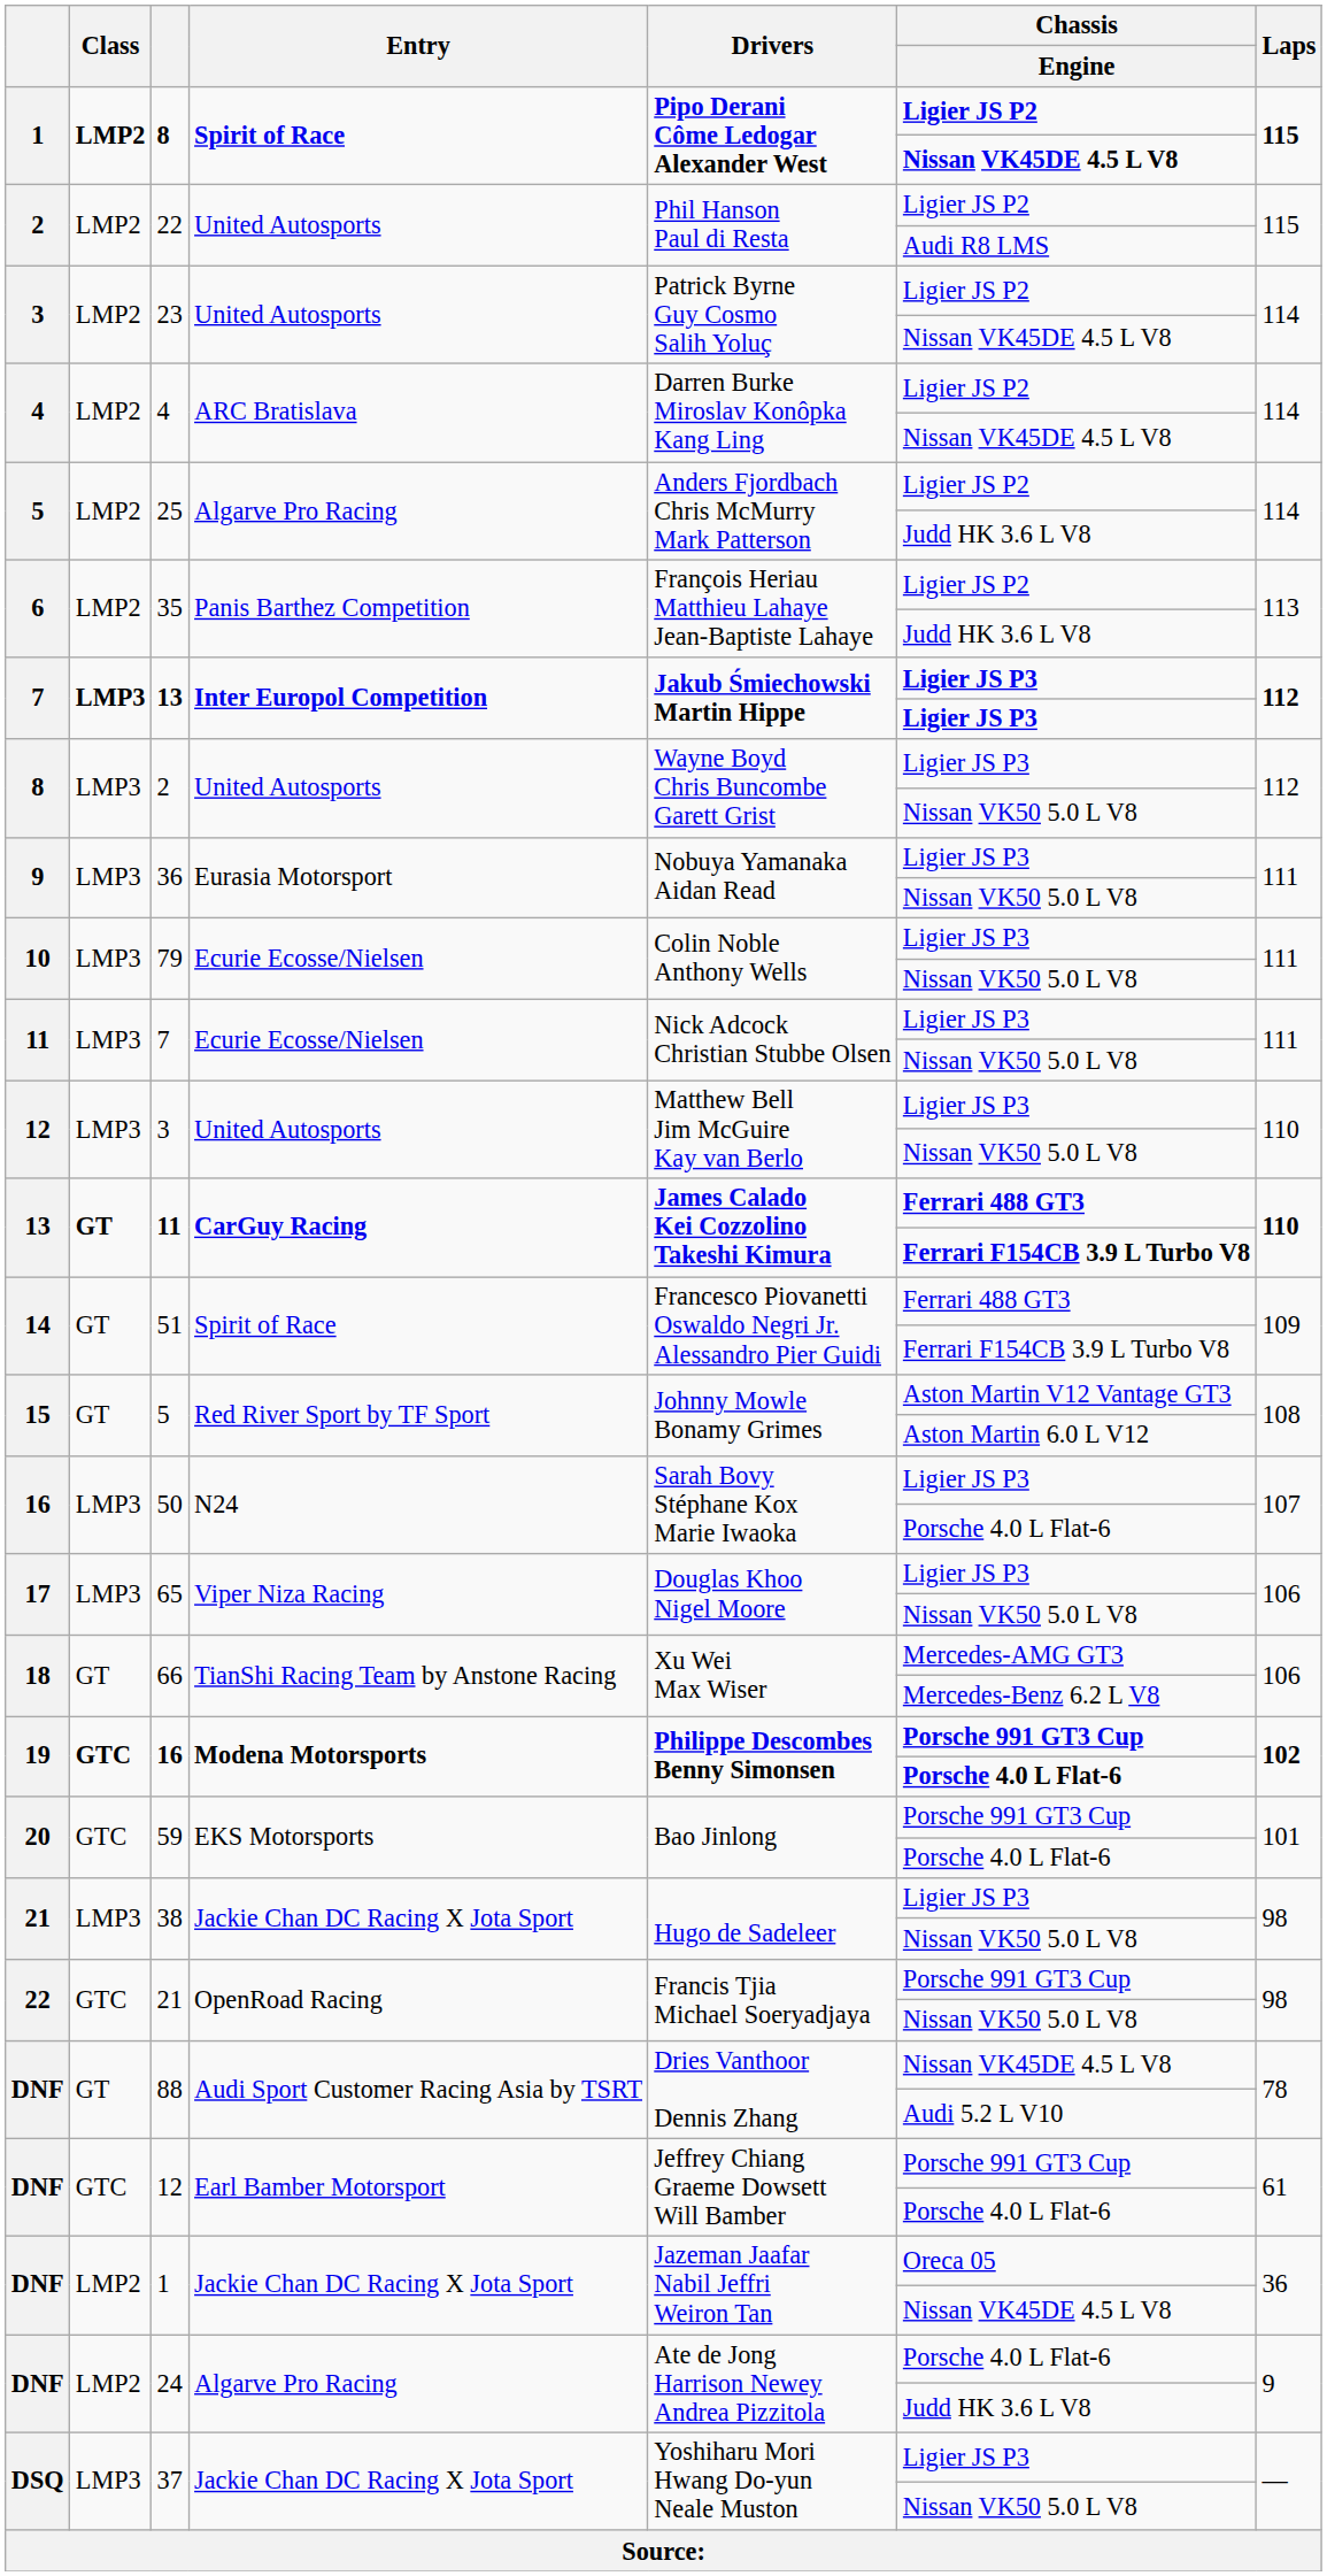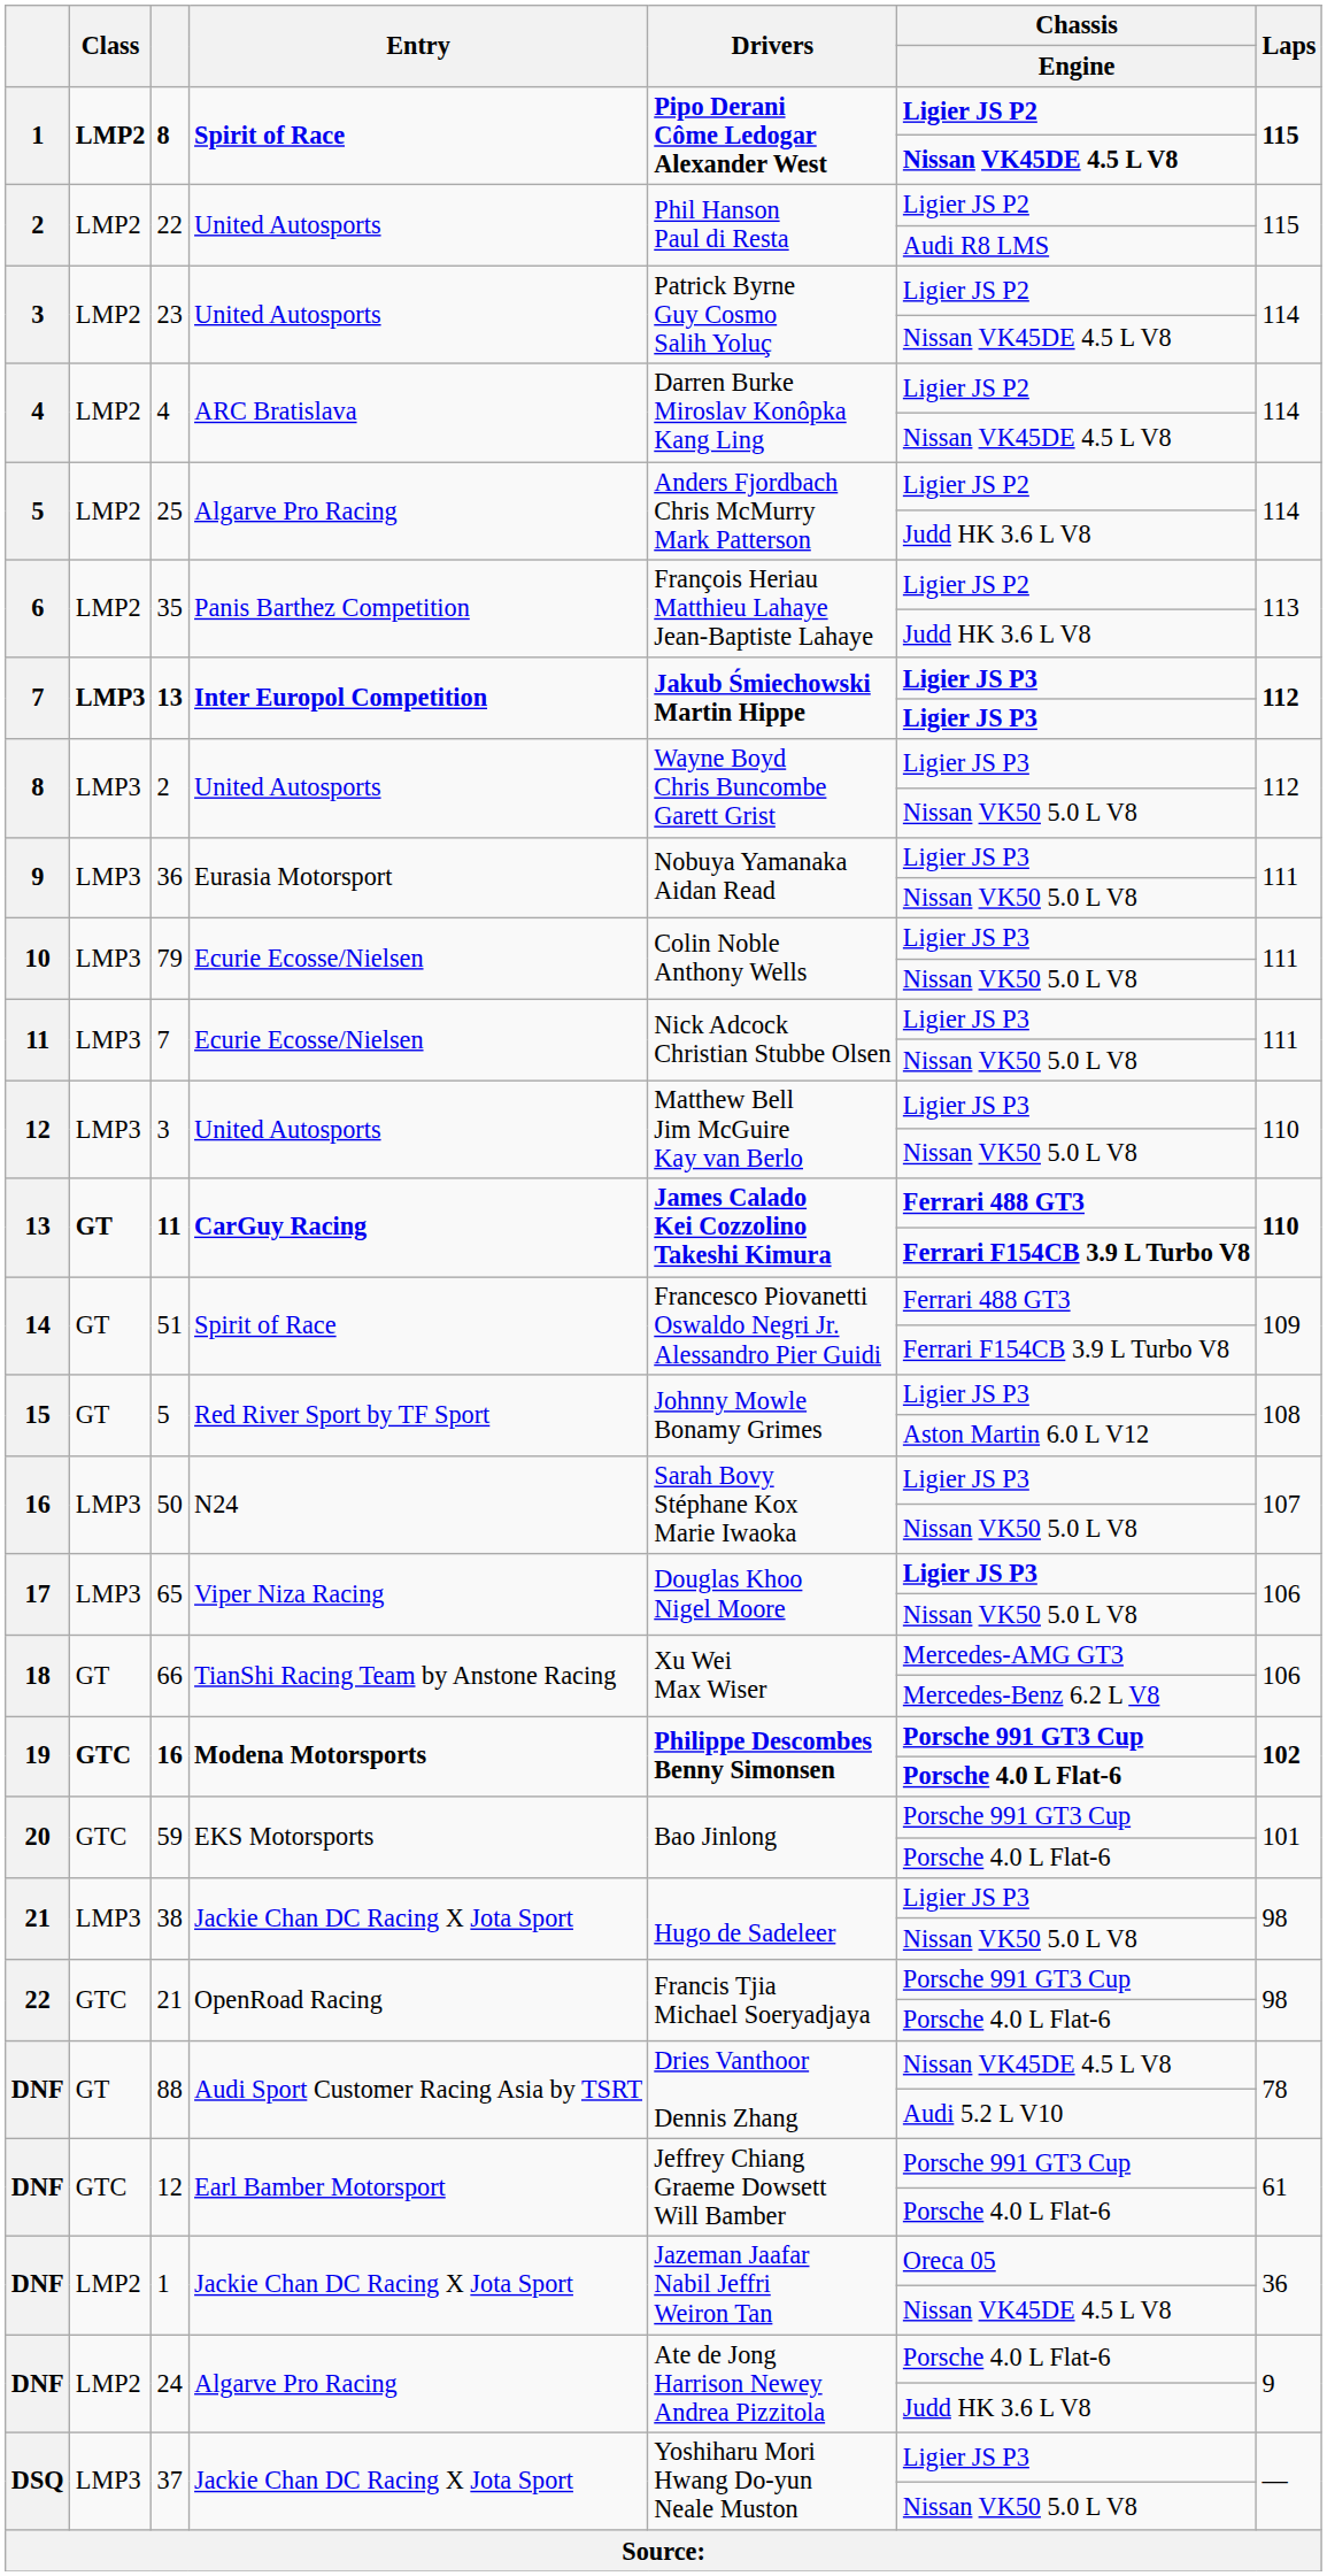row 31 | Chassis / Engine: Aston Martin V12 Vantage GT3 -> Ligier JS P3
row 34 | Chassis / Engine: Porsche 4.0 L Flat-6 -> Nissan VK50 5.0 L V8
row 35 | Chassis / Engine: normal -> bold
row 46 | Chassis / Engine: Nissan VK50 5.0 L V8 -> Porsche 4.0 L Flat-6
